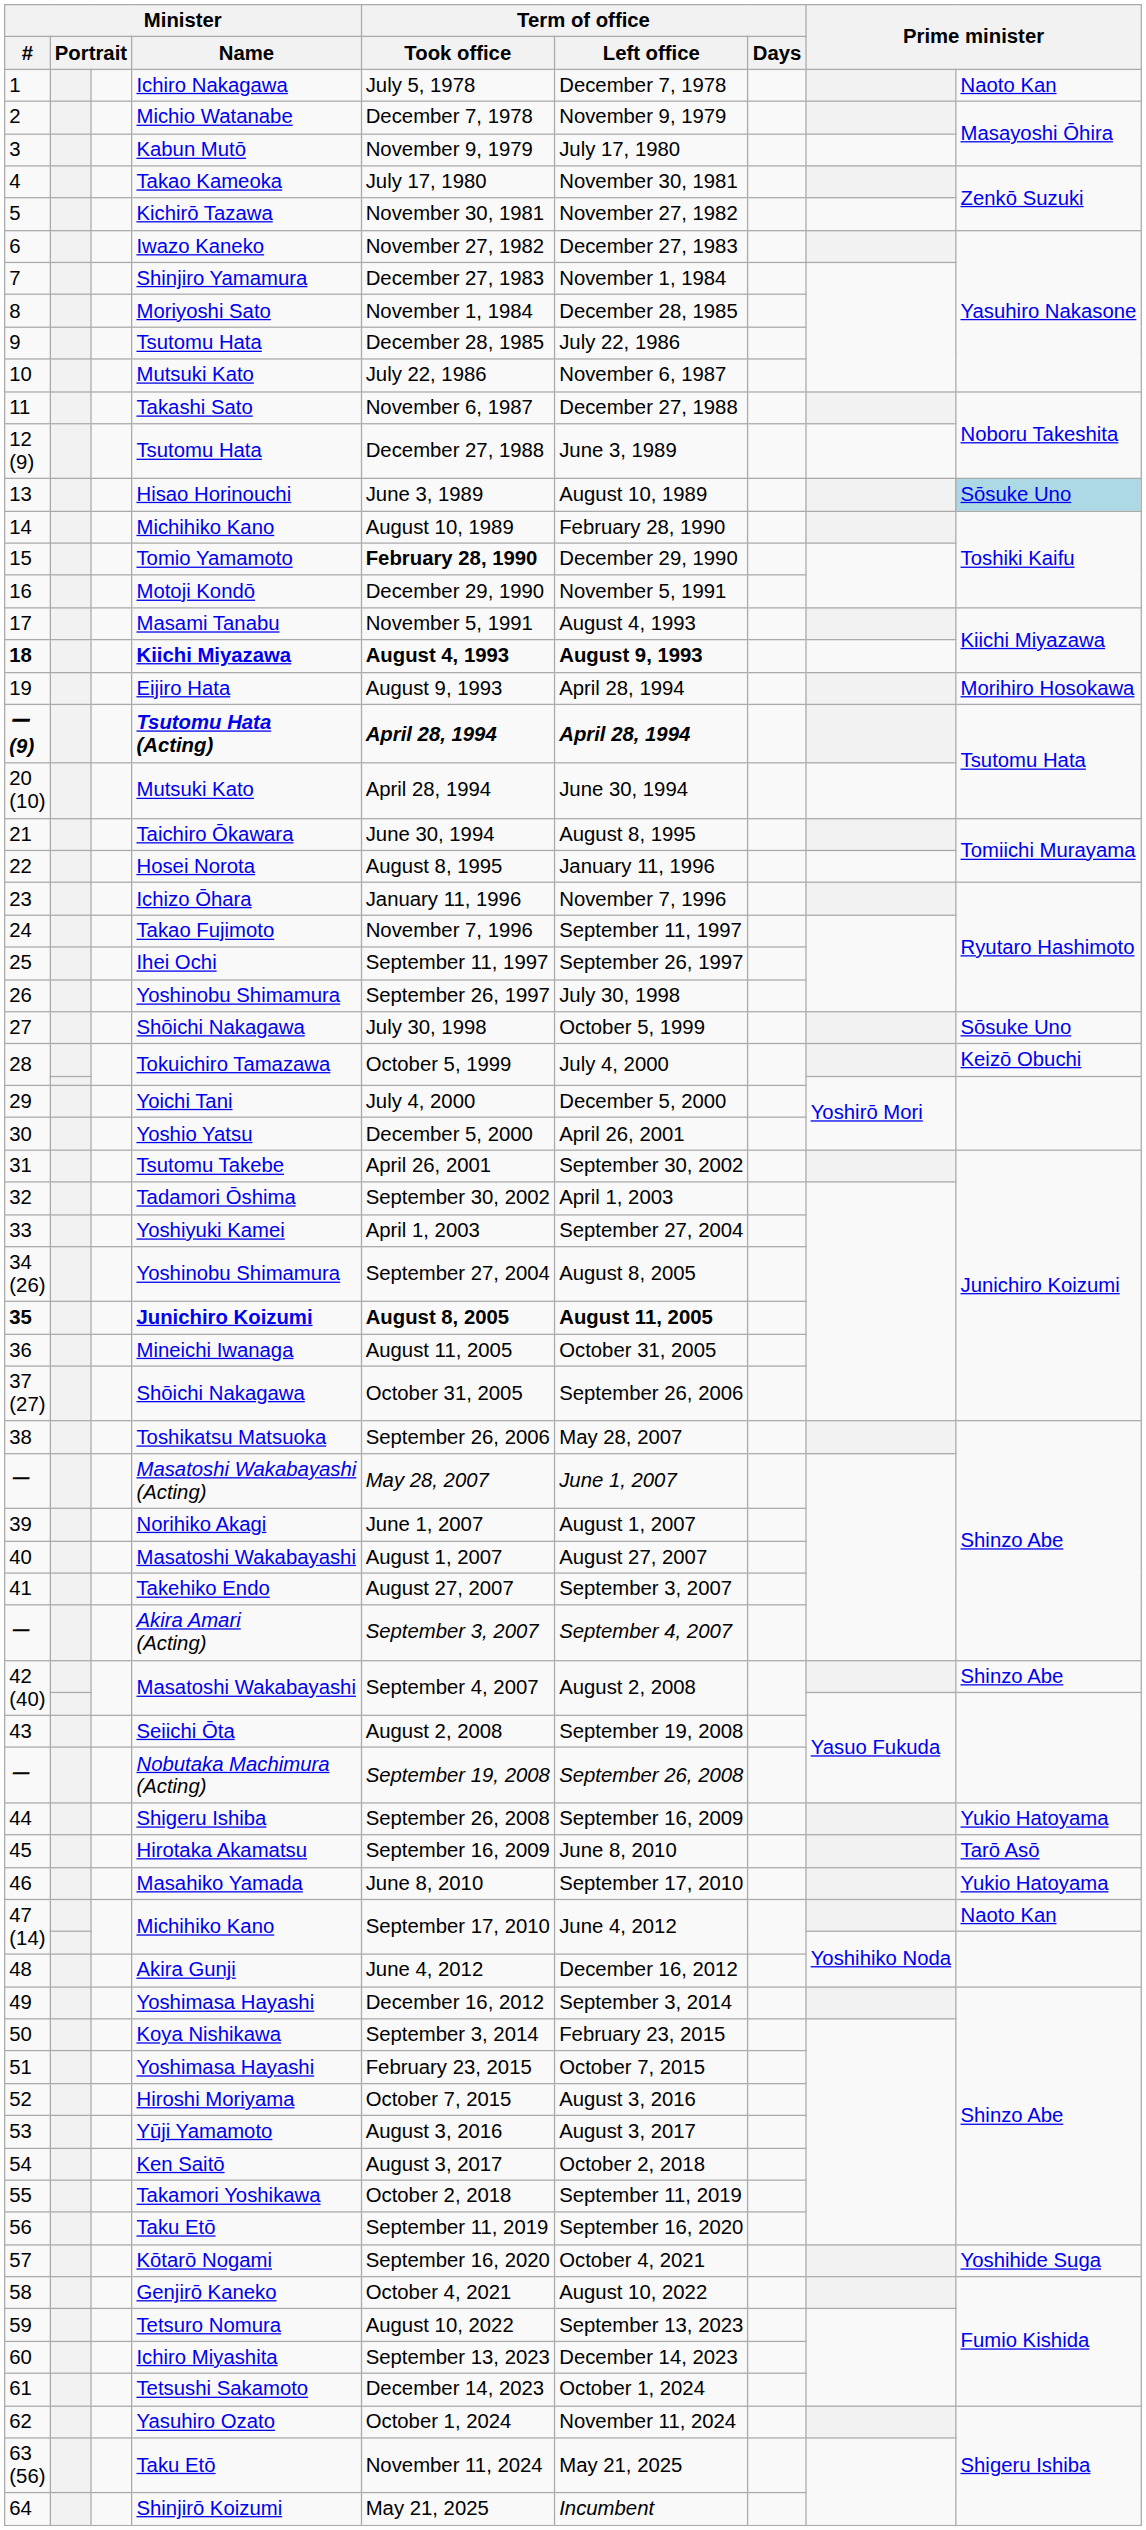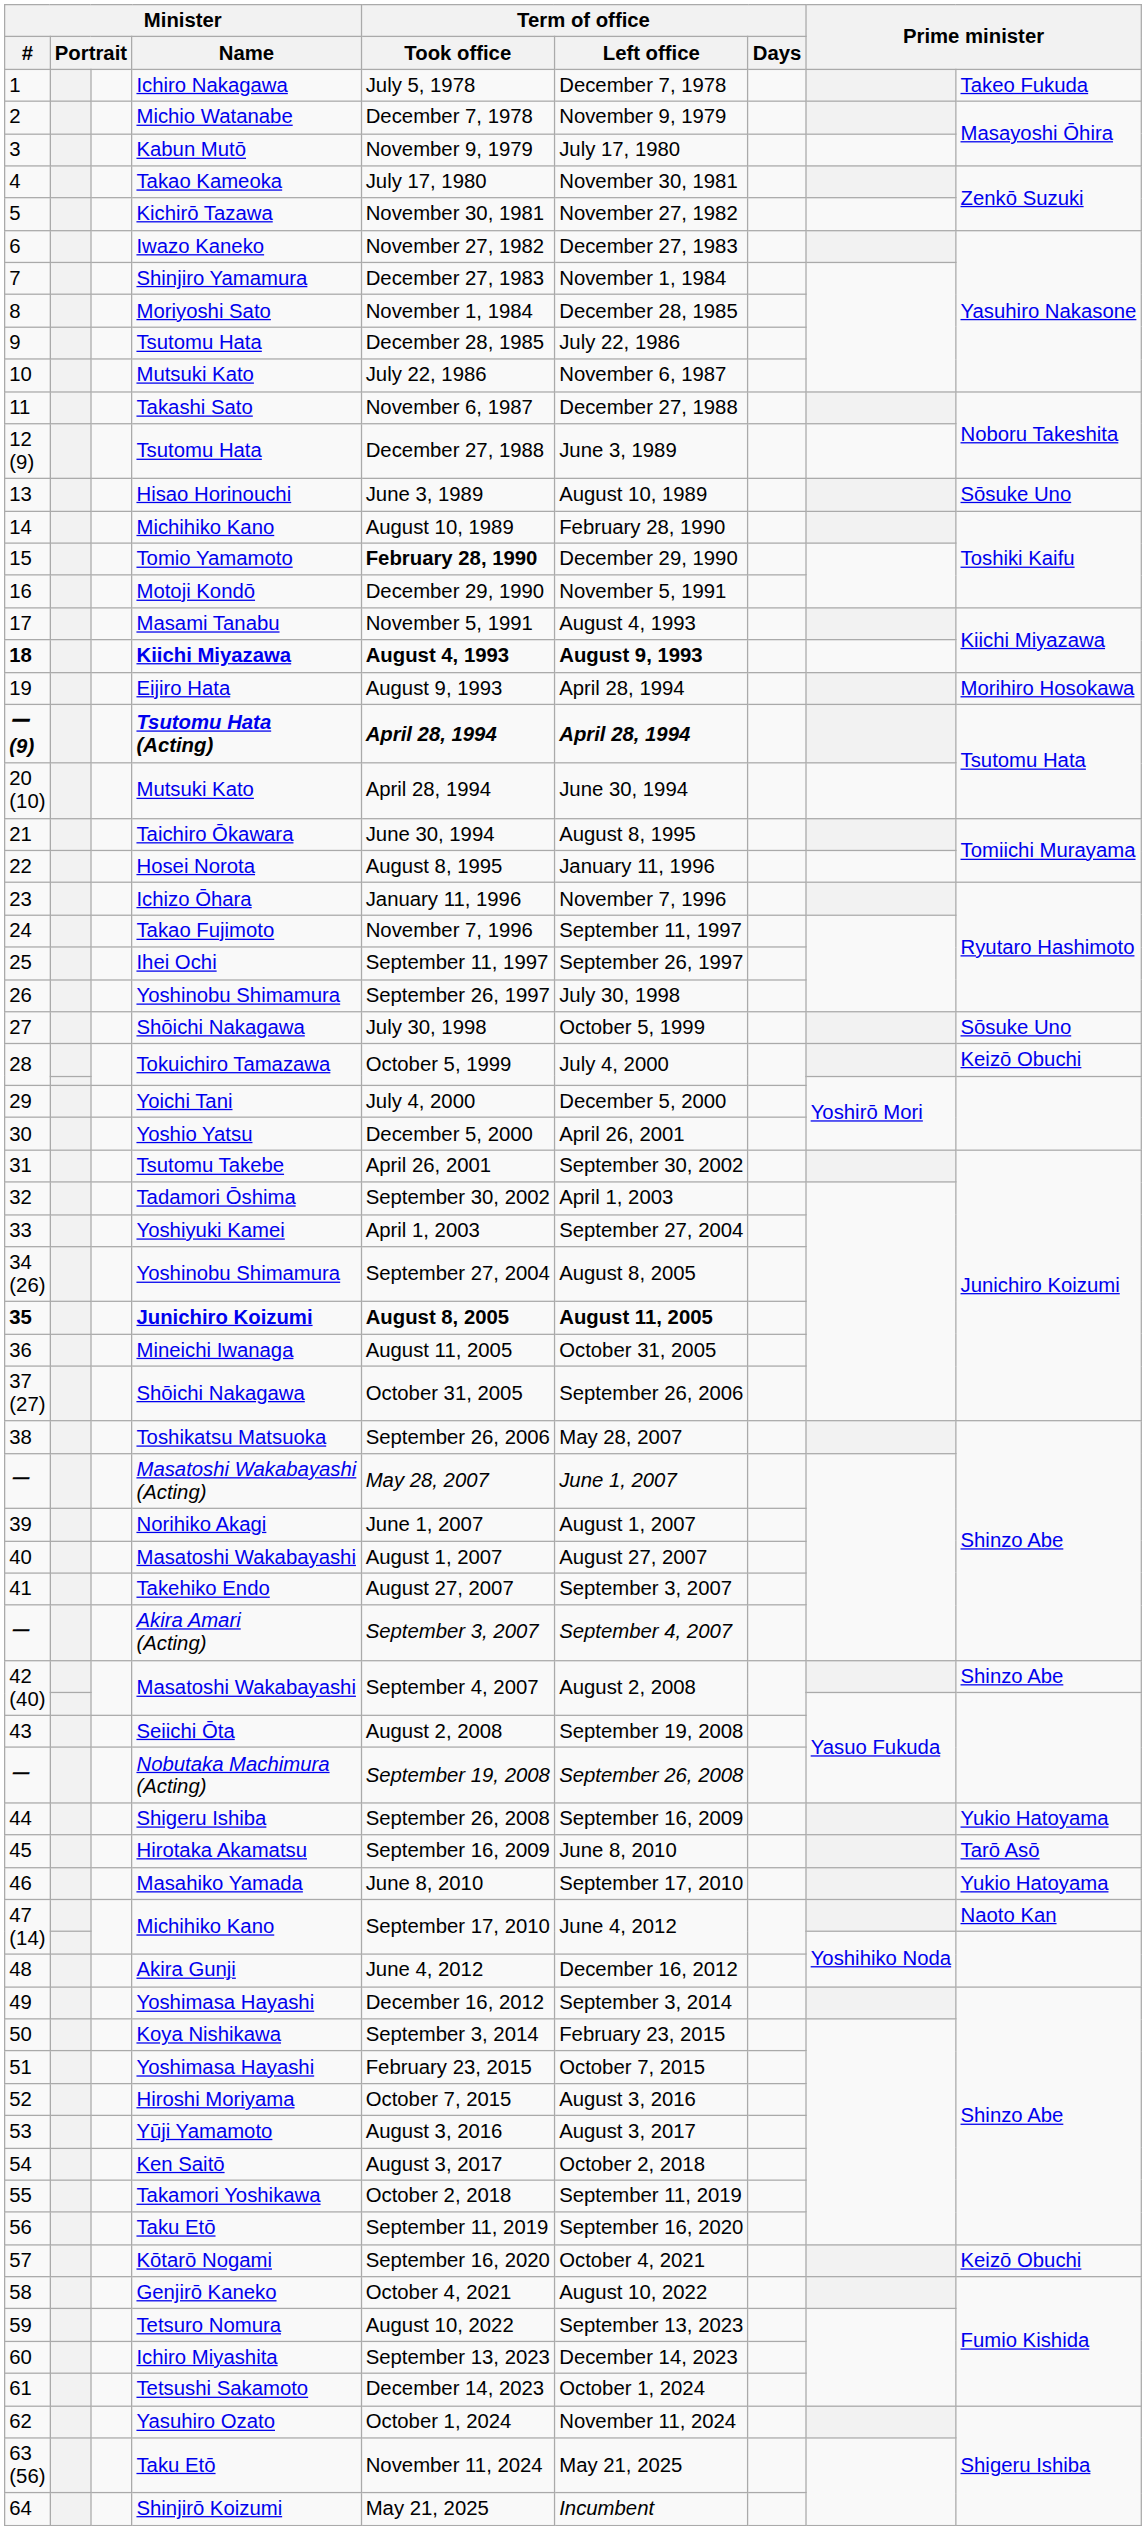1 | column 9: Naoto Kan -> Takeo Fukuda
13 | column 9: lightblue background -> no background
57 | column 9: Yoshihide Suga -> Keizō Obuchi
